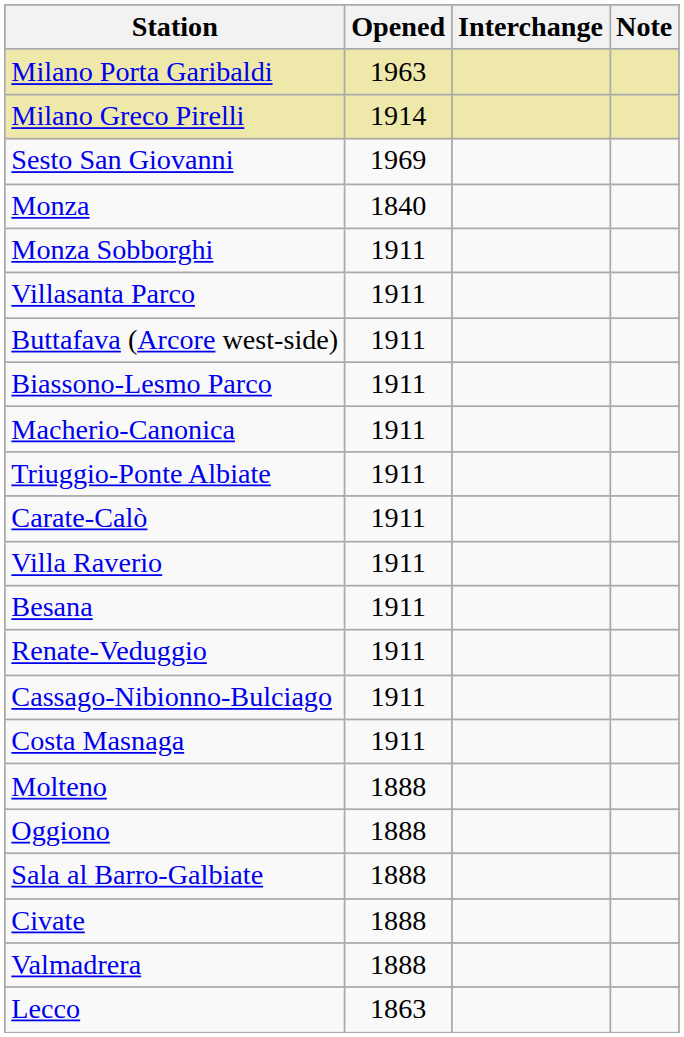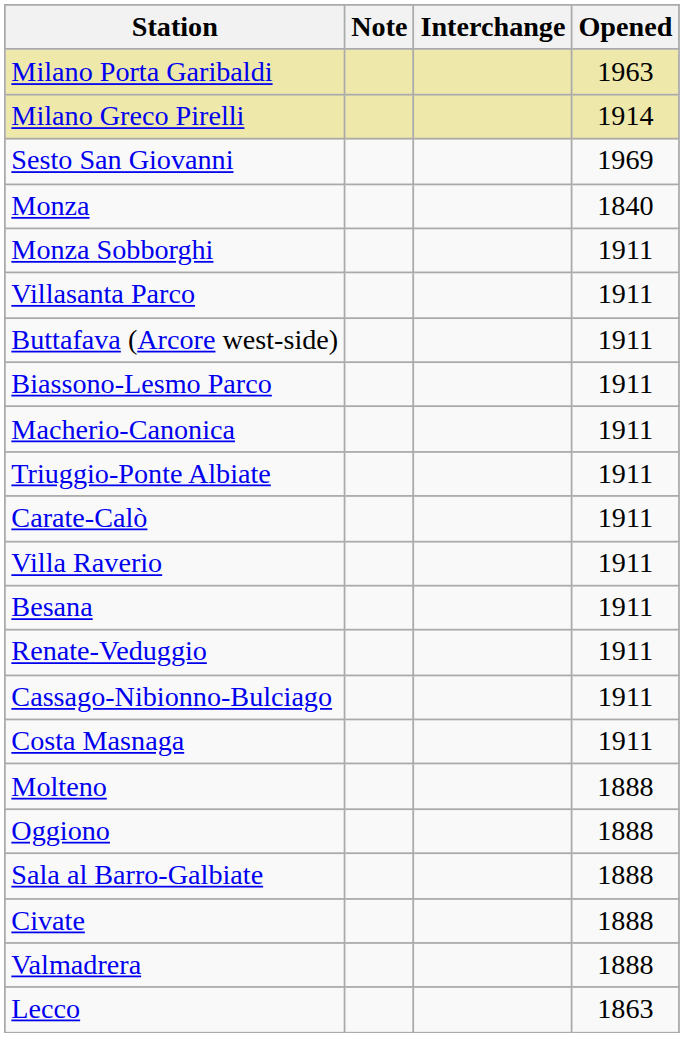columns swapped: Opened <-> Note
